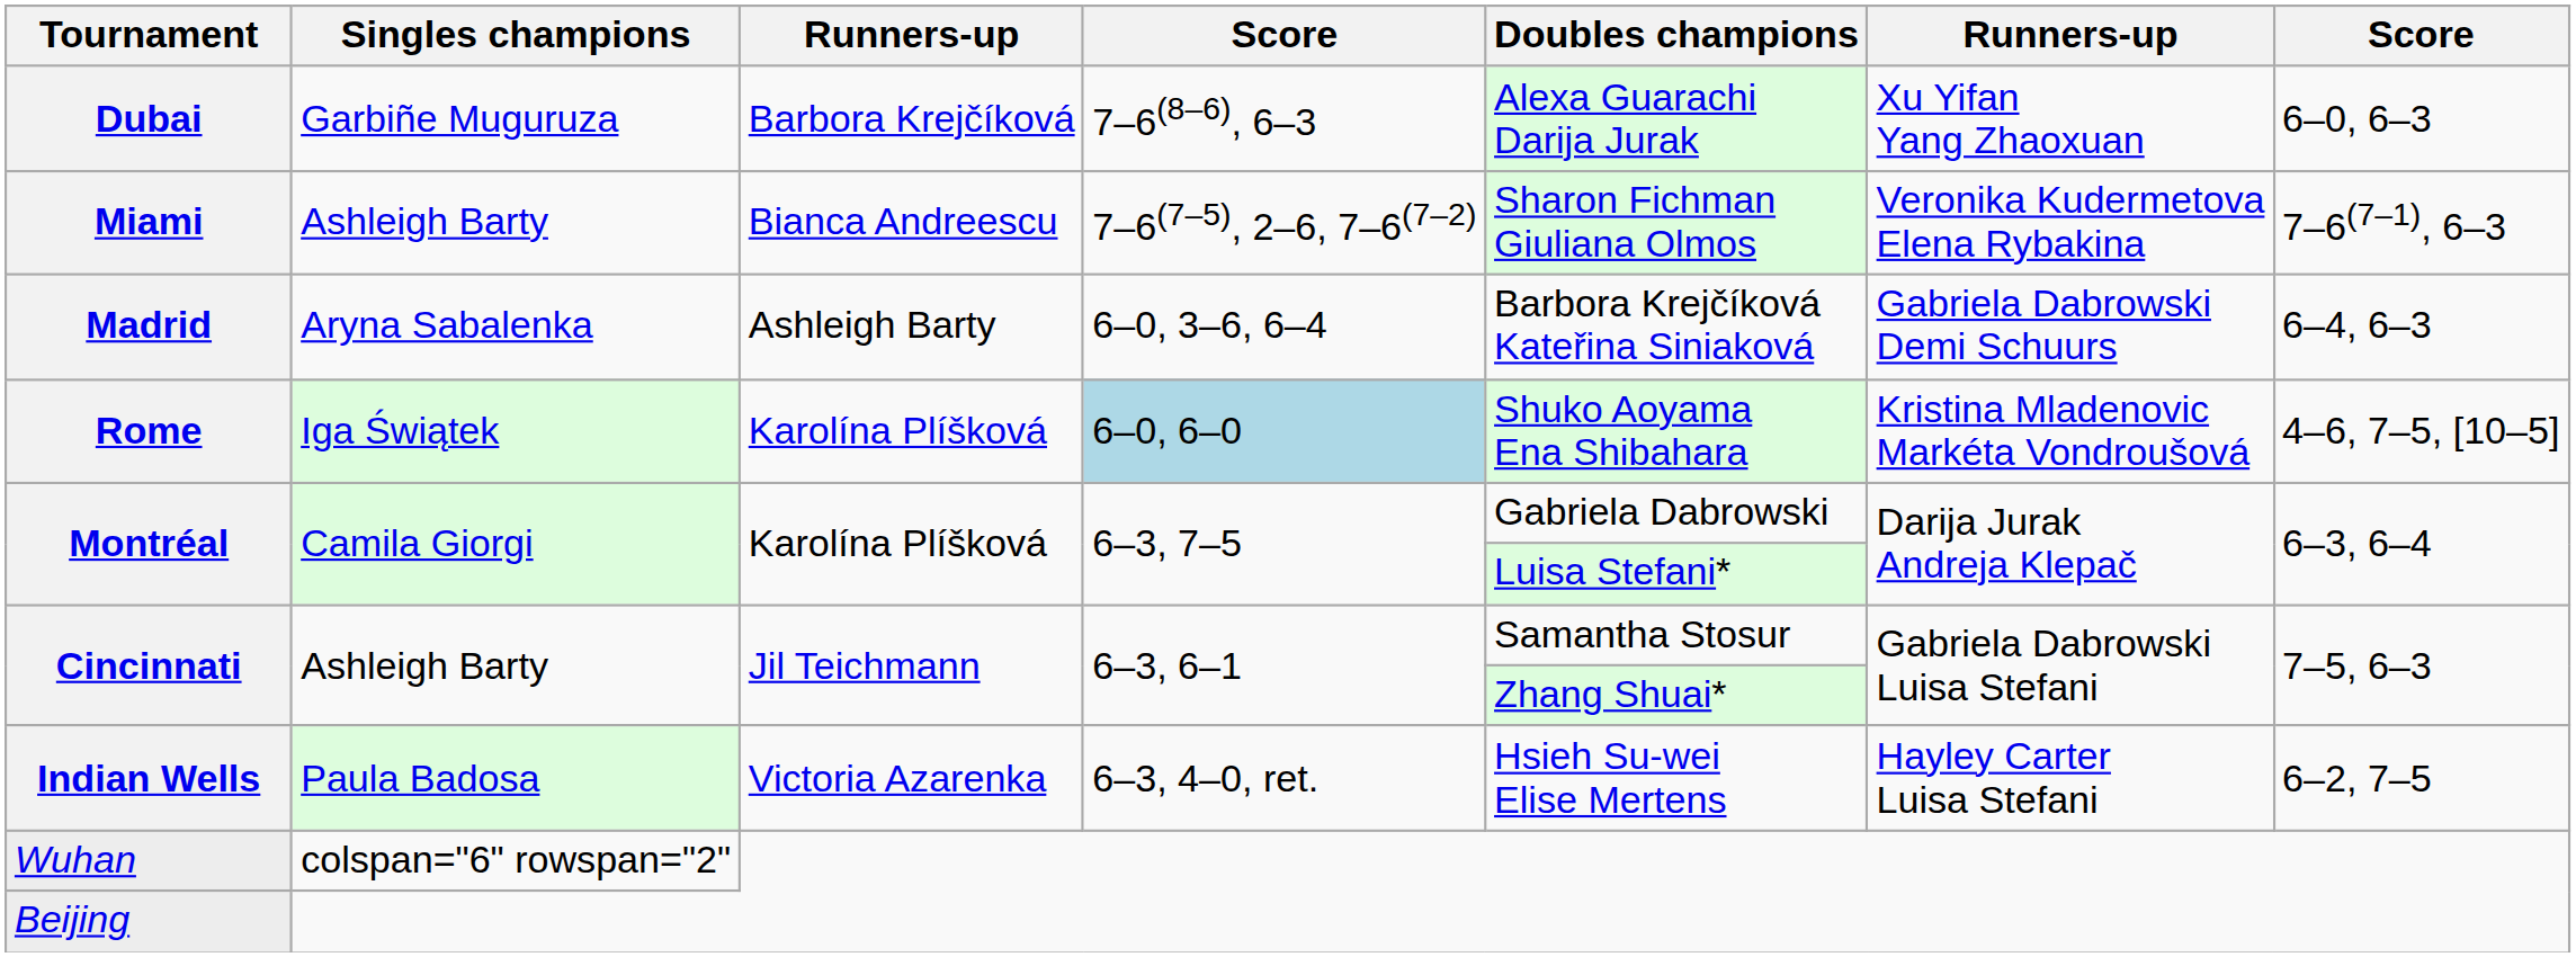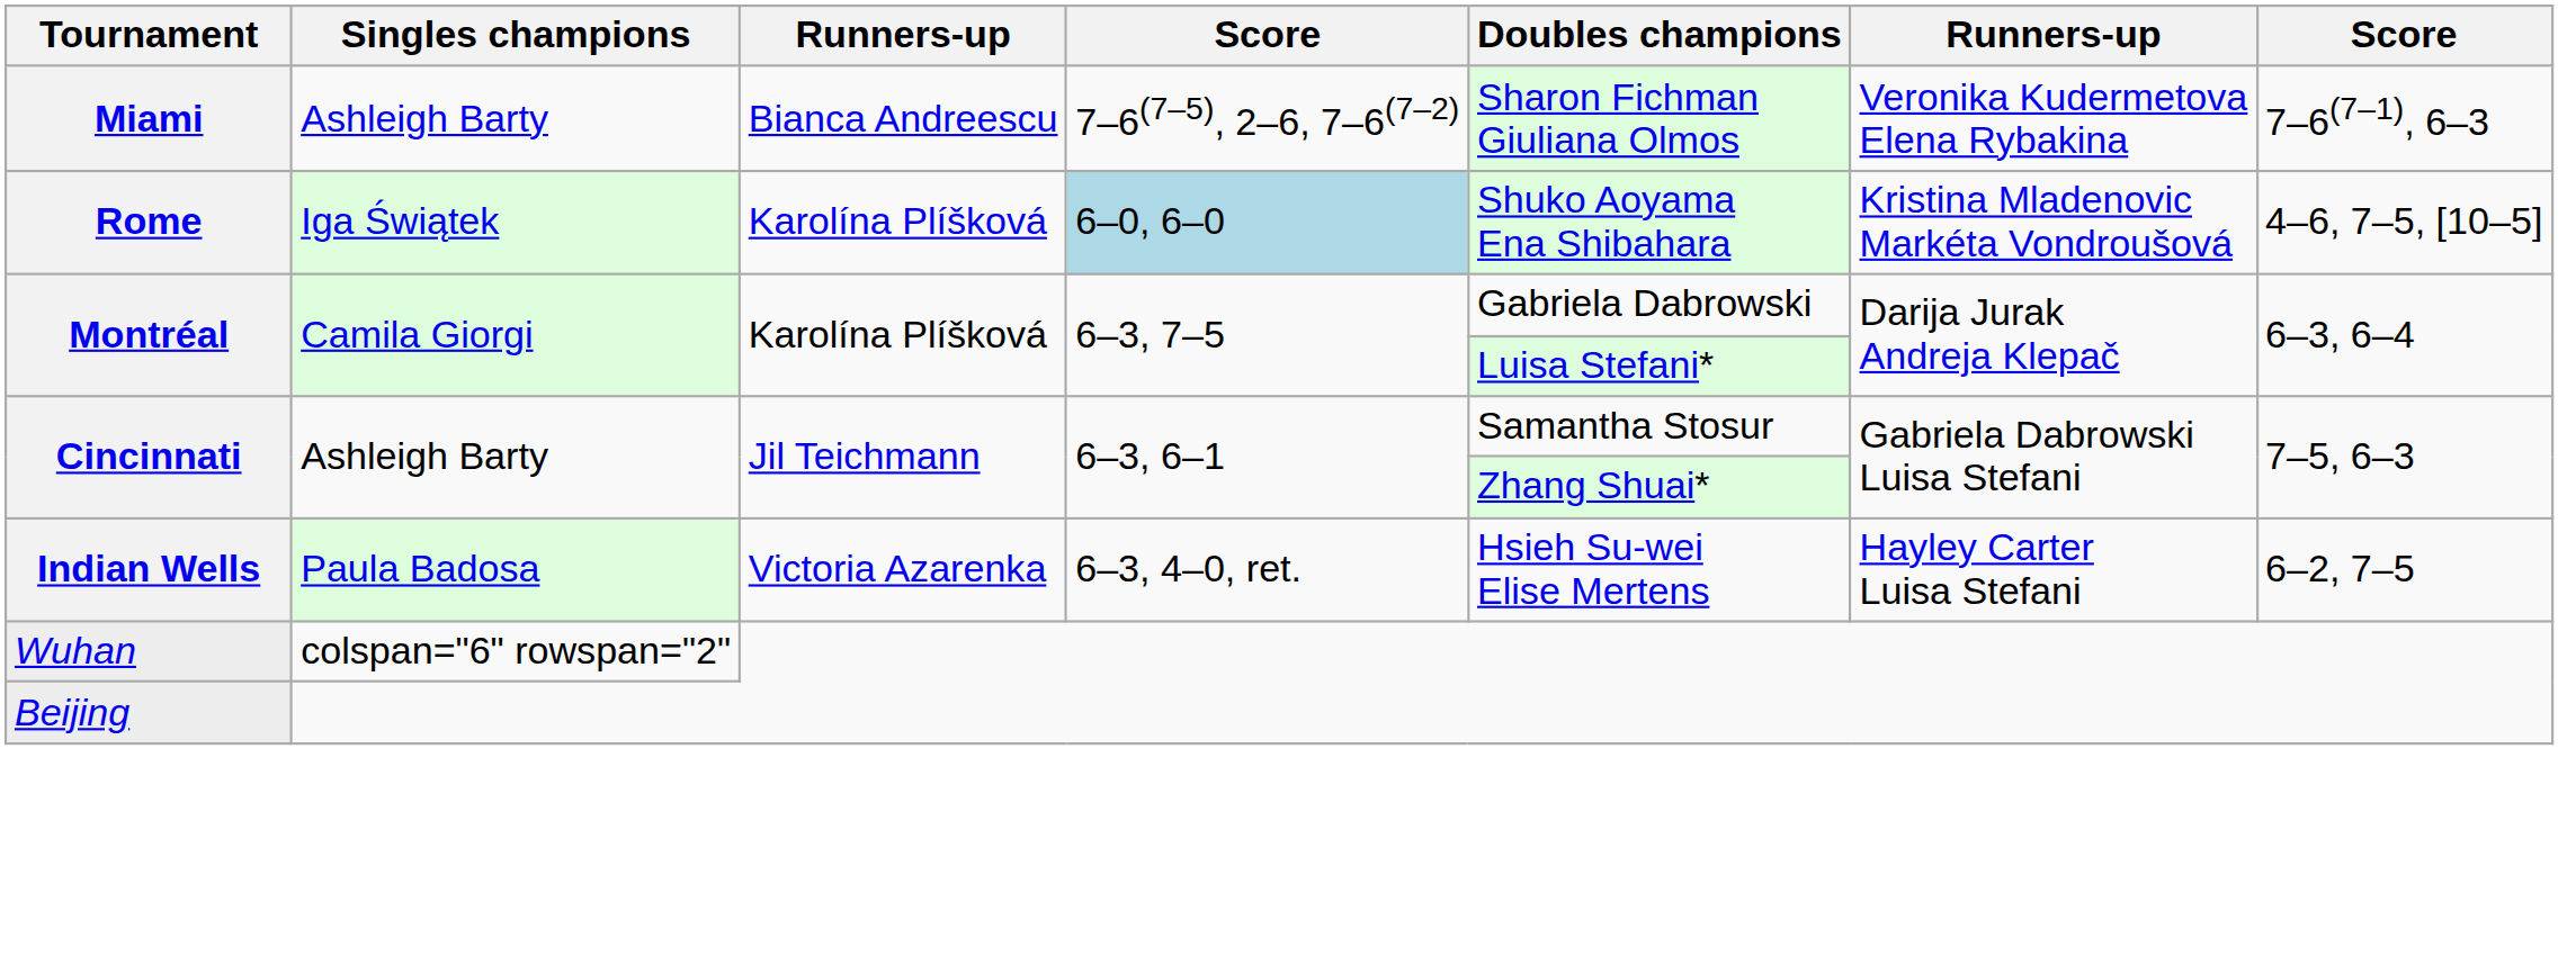- row: Dubai | Garbiñe Muguruza | Barbora Krejčíková | 7–6(8–6), 6–3 | Alexa Guarachi Darija Jurak | Xu Yifan Yang Zhaoxuan | 6–0, 6–3
- row: Madrid | Aryna Sabalenka | Ashleigh Barty | 6–0, 3–6, 6–4 | Barbora Krejčíková Kateřina Siniaková | Gabriela Dabrowski Demi Schuurs | 6–4, 6–3
